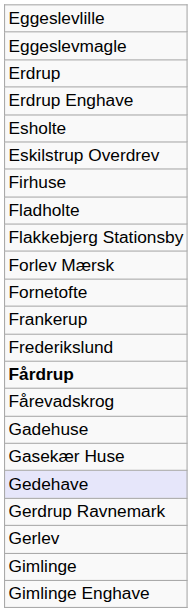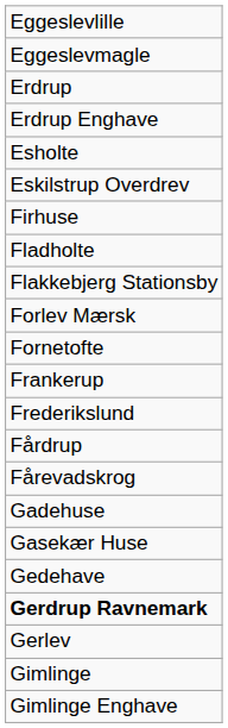row 14 | column 1: bold -> normal
row 18 | column 1: lavender background -> no background
row 19 | column 1: normal -> bold
